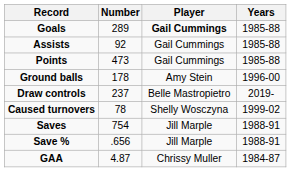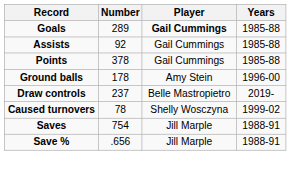Points | Number: 473 -> 378
- row: GAA | 4.87 | Chrissy Muller | 1984-87
